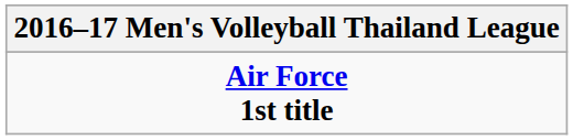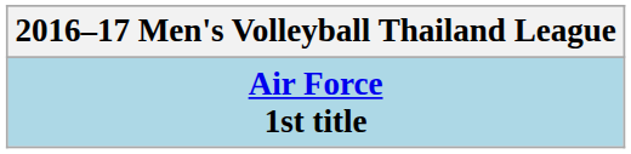row 2 | column 1: no background -> lightblue background
